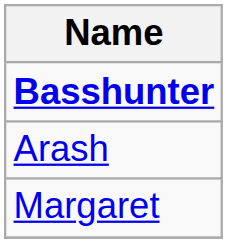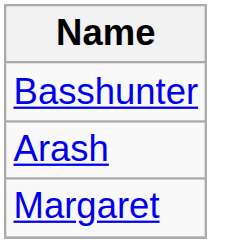row 2 | column 1: bold -> normal
